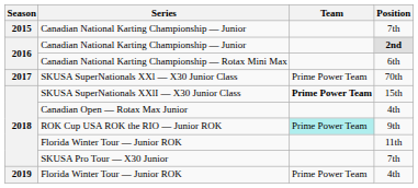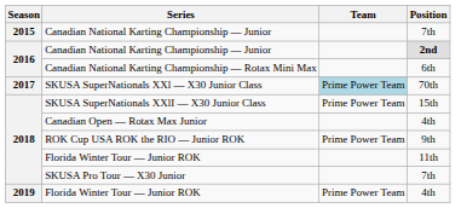SKUSA SuperNationals XXl — X30 Junior Class | Team: no background -> lightblue background
SKUSA SuperNationals XXlI — X30 Junior Class | Team: bold -> normal
ROK Cup USA ROK the RIO — Junior ROK | Team: paleturquoise background -> no background
